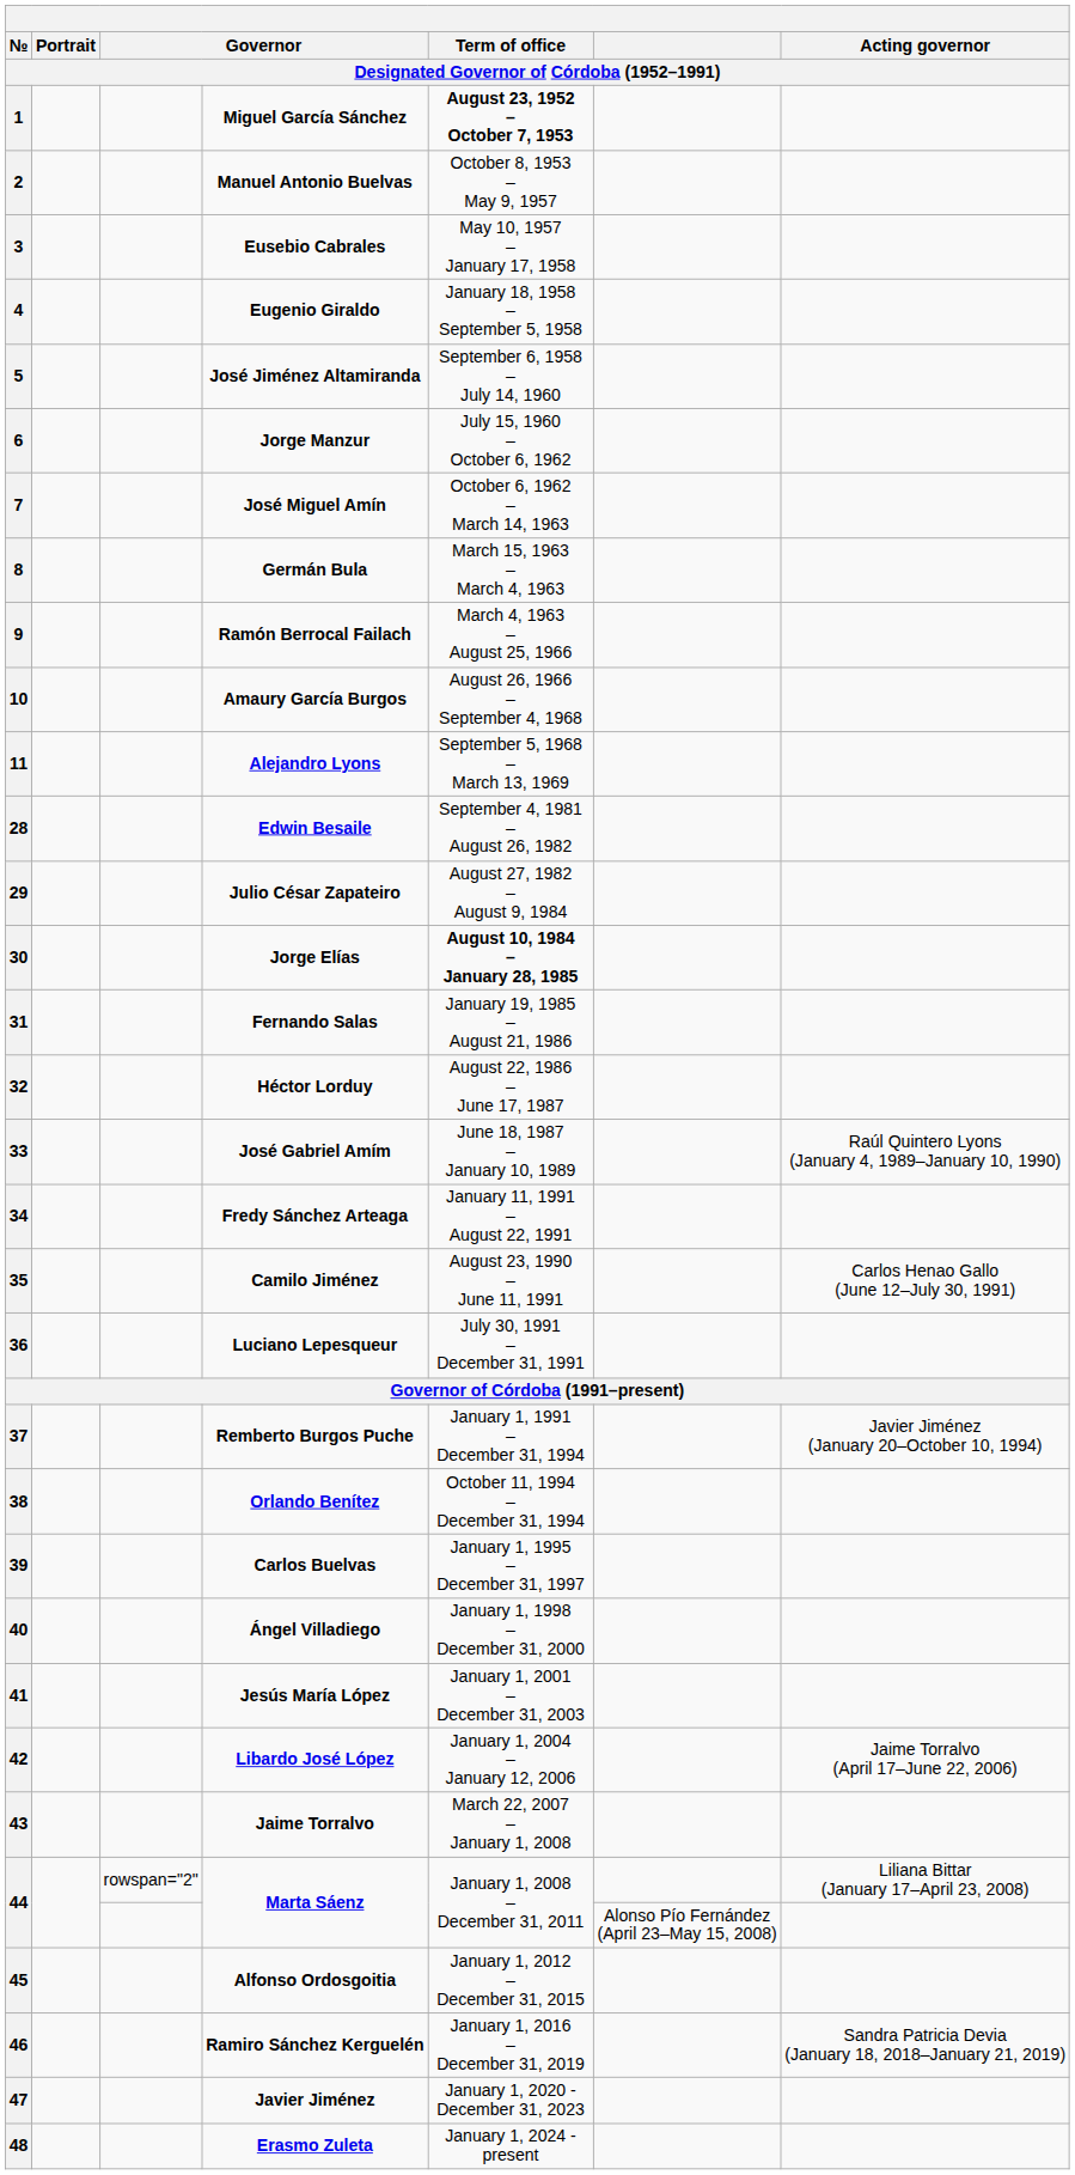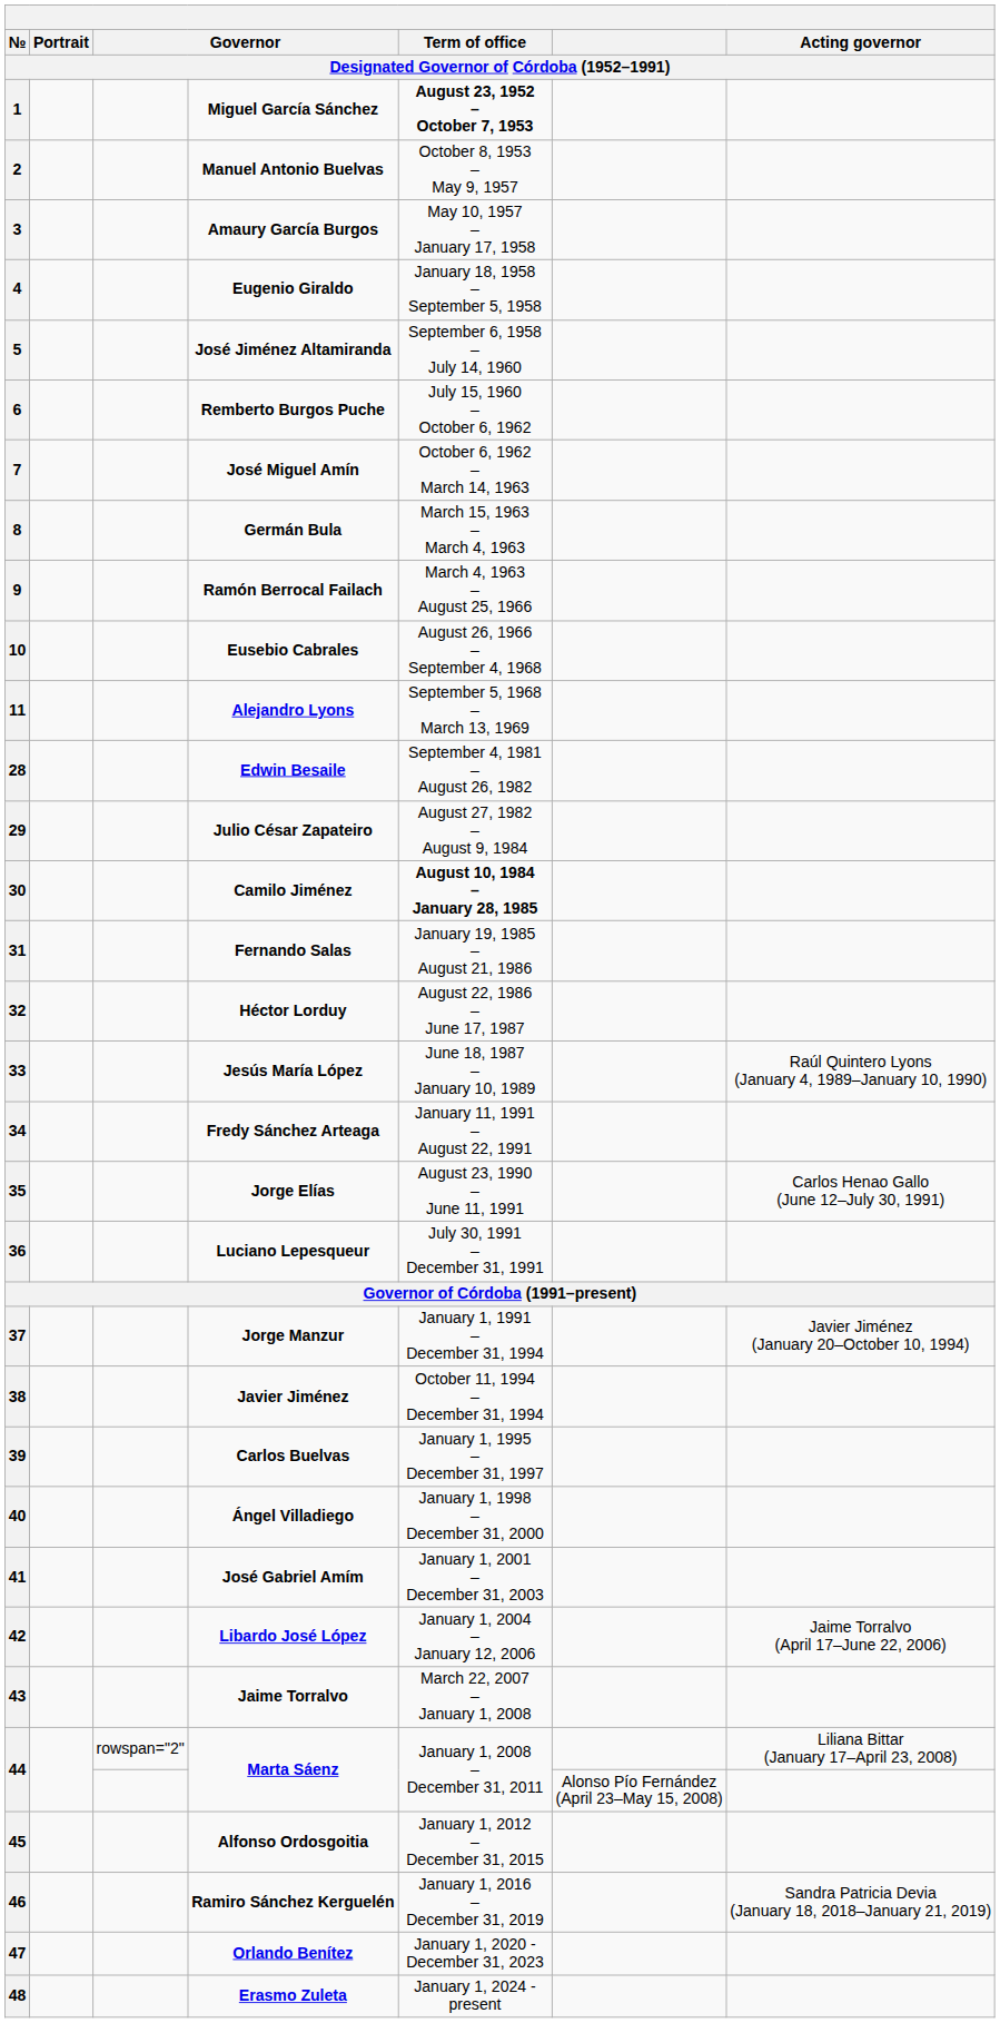3 | column 4: Eusebio Cabrales -> Amaury García Burgos
6 | column 4: Jorge Manzur -> Remberto Burgos Puche
10 | column 4: Amaury García Burgos -> Eusebio Cabrales
30 | column 4: Jorge Elías -> Camilo Jiménez
33 | column 4: José Gabriel Amím -> Jesús María López
35 | column 4: Camilo Jiménez -> Jorge Elías
37 | column 4: Remberto Burgos Puche -> Jorge Manzur
38 | column 4: Orlando Benítez -> Javier Jiménez
41 | column 4: Jesús María López -> José Gabriel Amím
47 | column 4: Javier Jiménez -> Orlando Benítez
